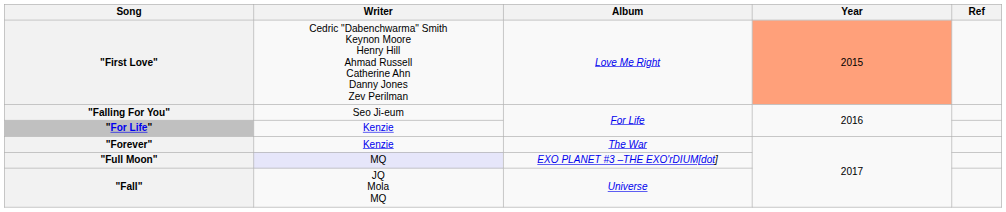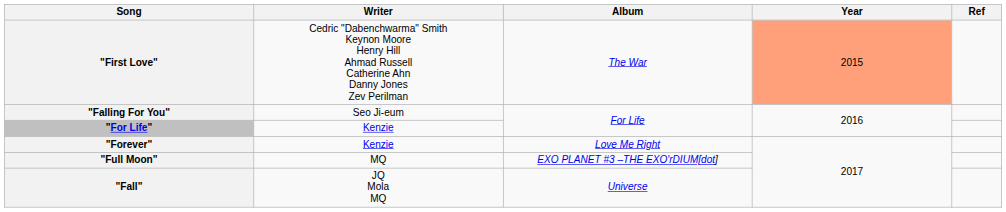"First Love" | Album: Love Me Right -> The War
"Forever" | Album: The War -> Love Me Right
"Full Moon" | Writer: lavender background -> no background
